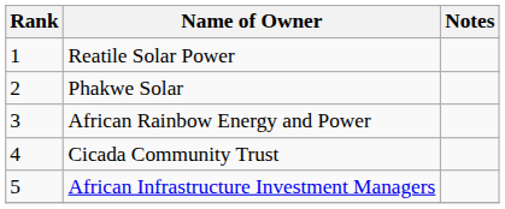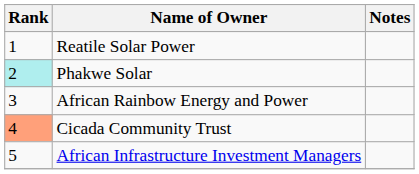Phakwe Solar | Rank: no background -> paleturquoise background
Cicada Community Trust | Rank: no background -> lightsalmon background
